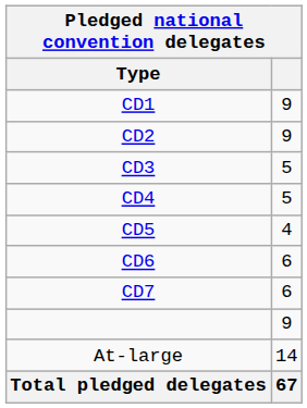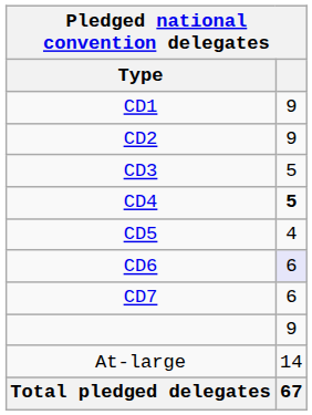CD4 | column 2: normal -> bold
CD6 | column 2: no background -> lavender background
